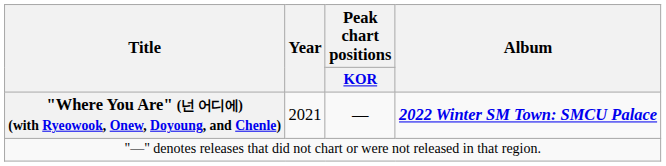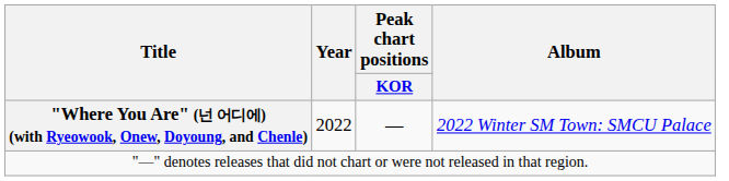row 3 | Year: 2021 -> 2022
row 3 | Album: bold -> normal
